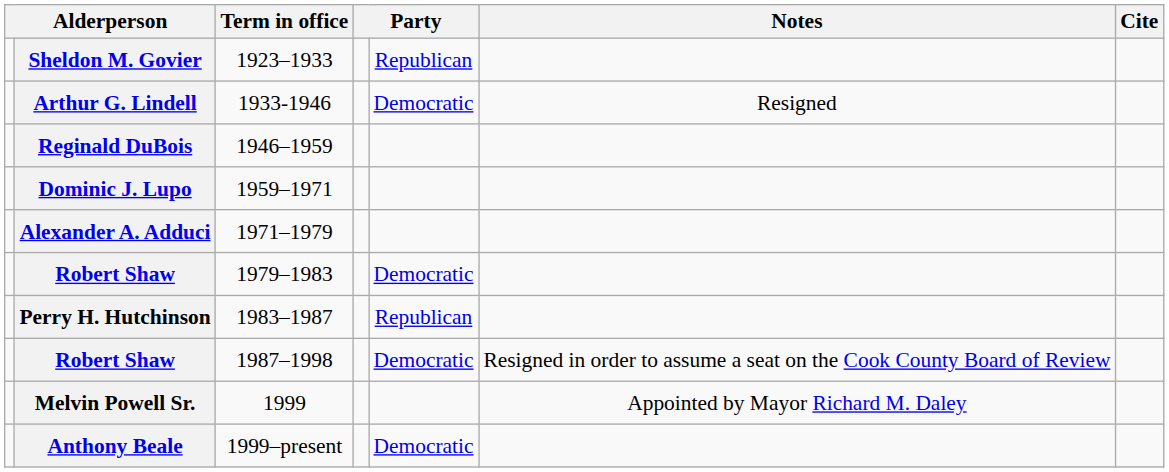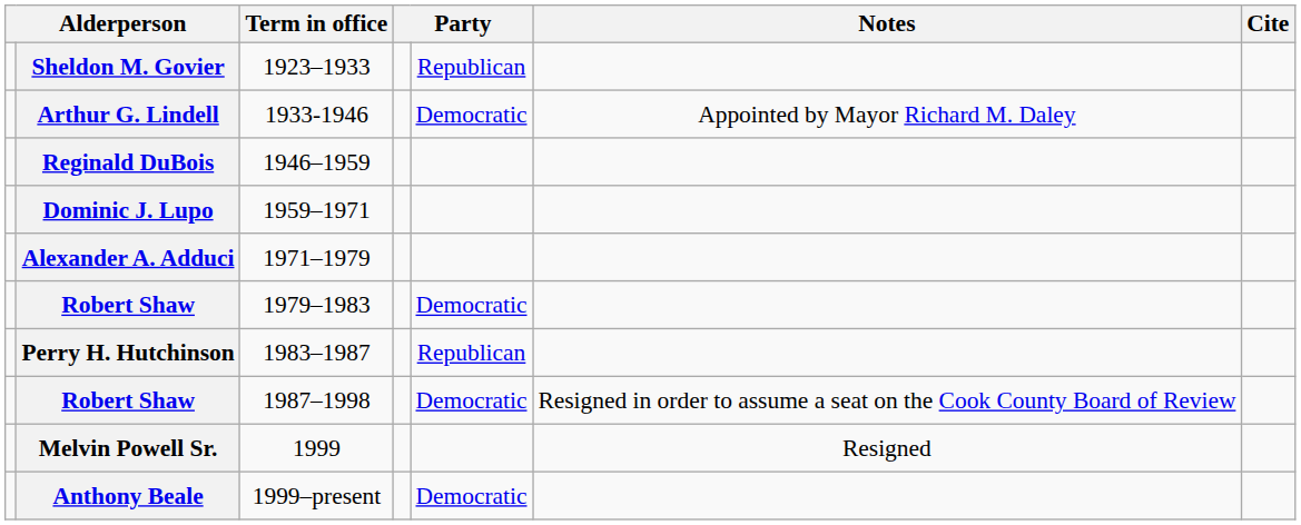Arthur G. Lindell | Notes: Resigned -> Appointed by Mayor Richard M. Daley
Melvin Powell Sr. | Notes: Appointed by Mayor Richard M. Daley -> Resigned
